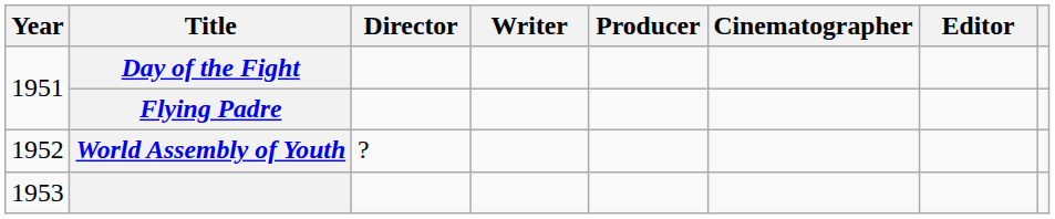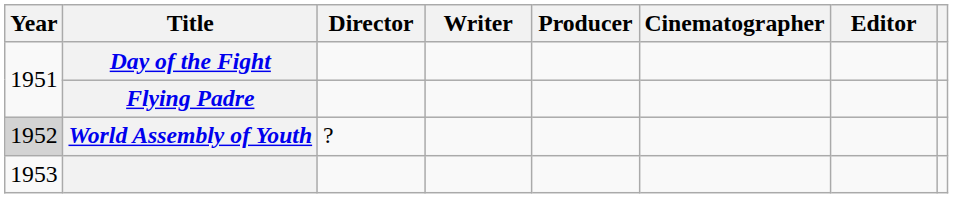World Assembly of Youth | Year: no background -> lightgrey background
